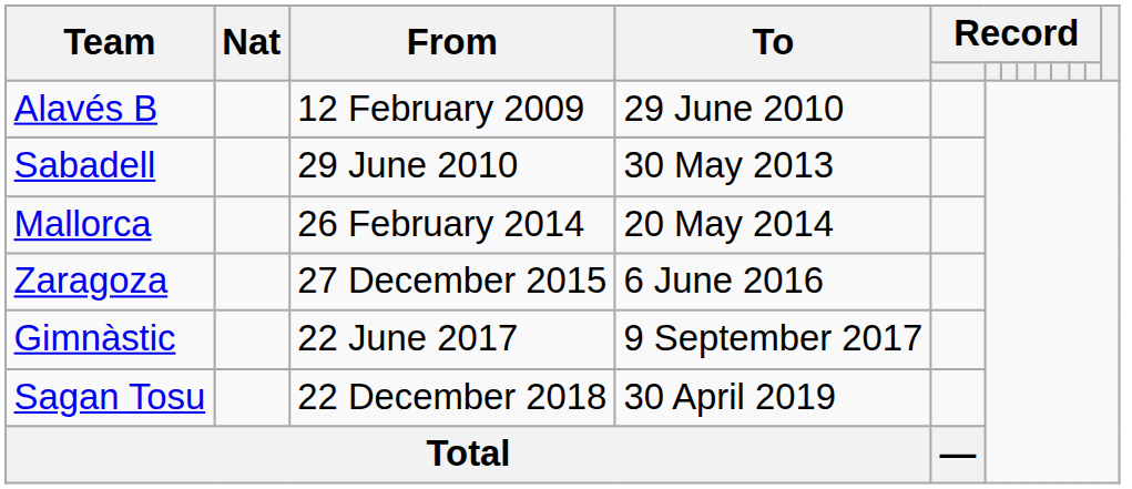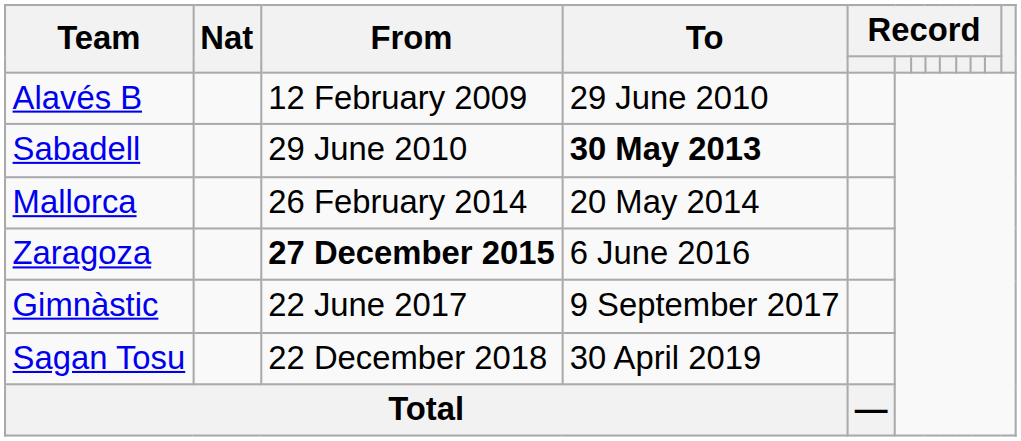Sabadell | To: normal -> bold
Zaragoza | From: normal -> bold
